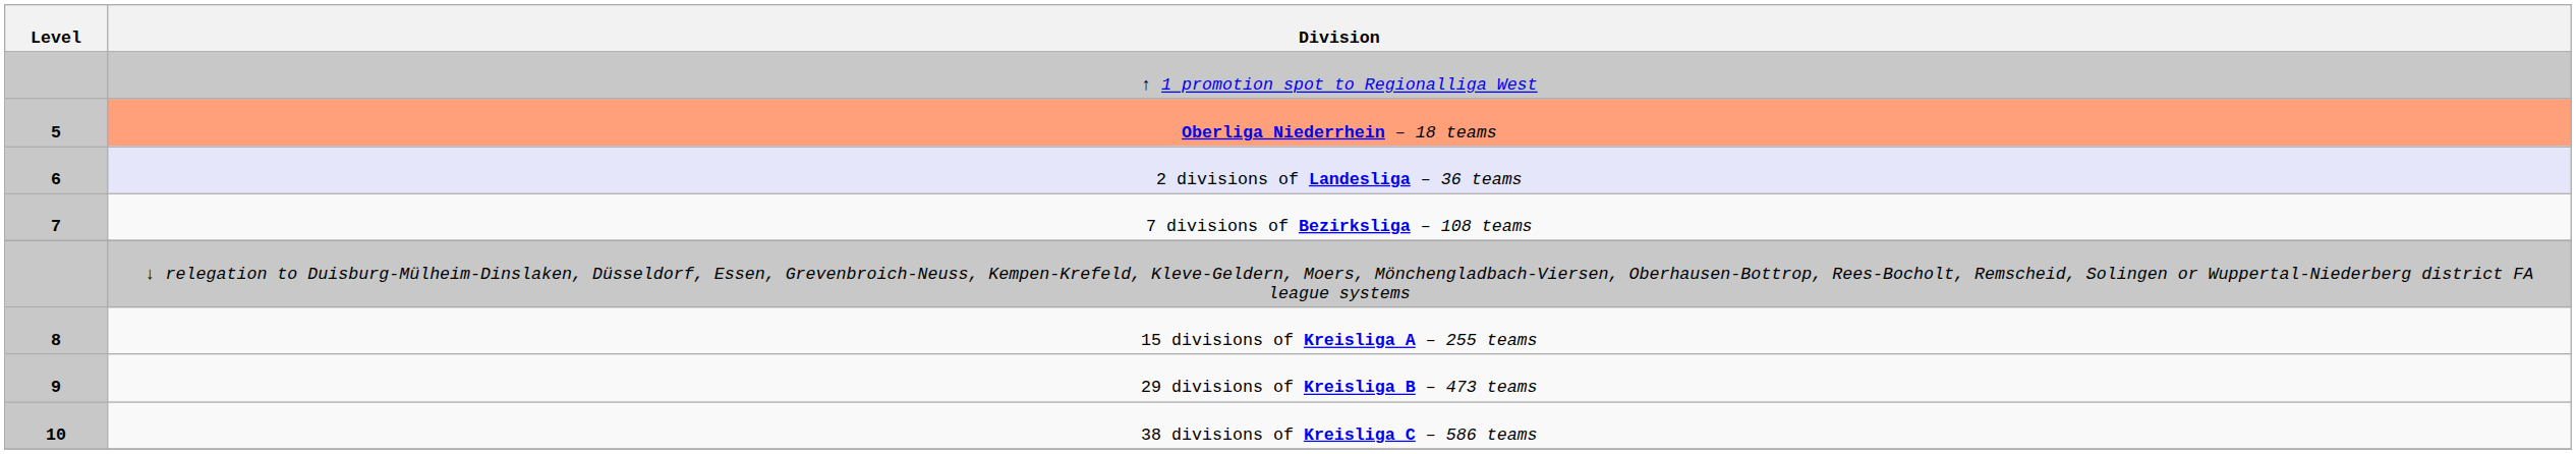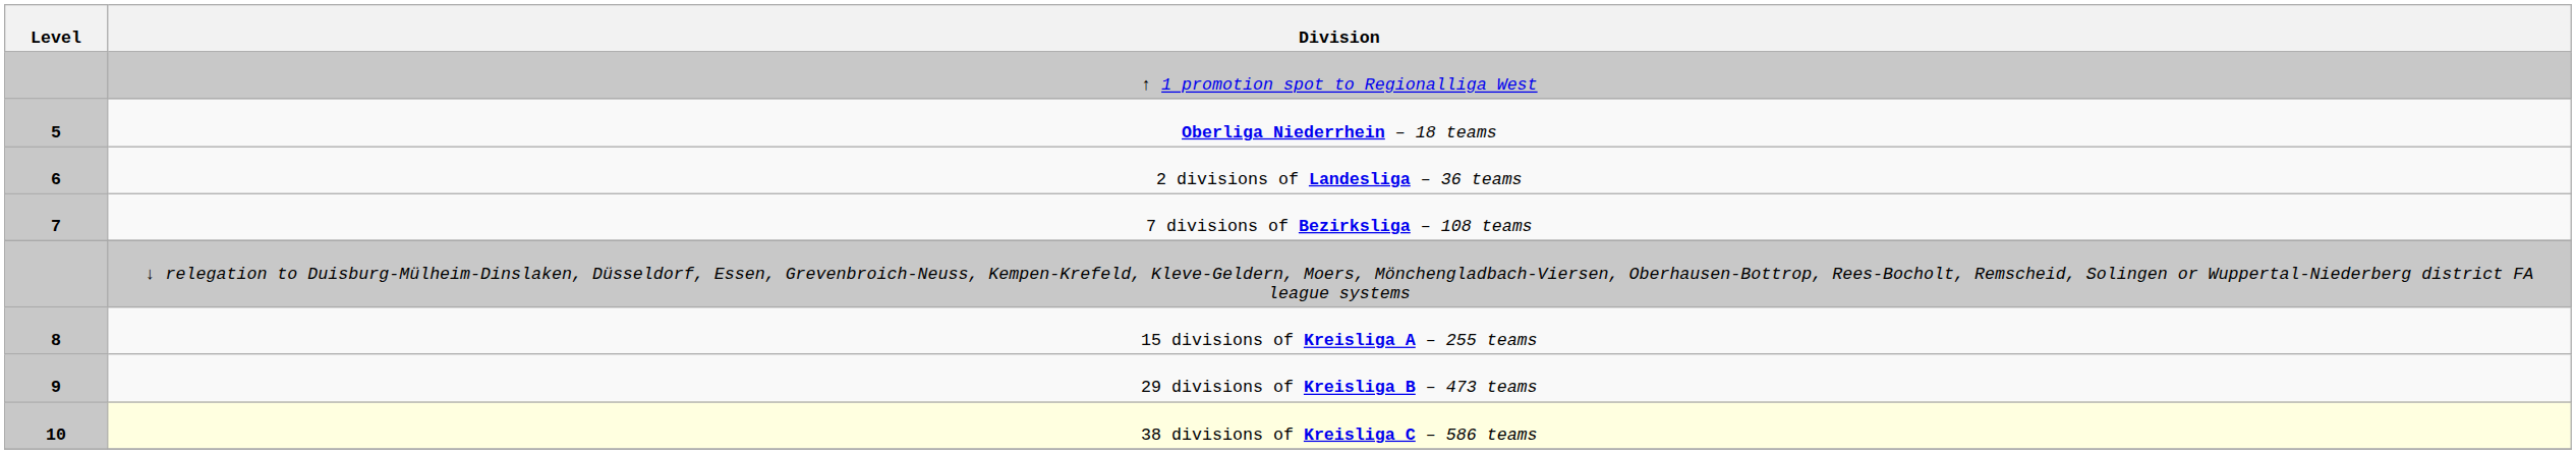Oberliga Niederrhein – 18 teams | Division: lightsalmon background -> no background
2 divisions of Landesliga – 36 teams | Division: lavender background -> no background
38 divisions of Kreisliga C – 586 teams | Division: no background -> lightyellow background
